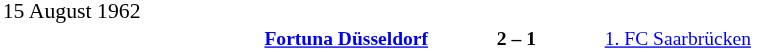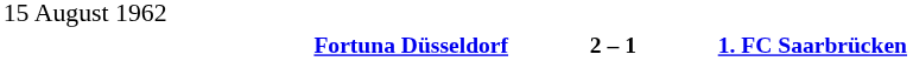Fortuna Düsseldorf | column 3: normal -> bold
